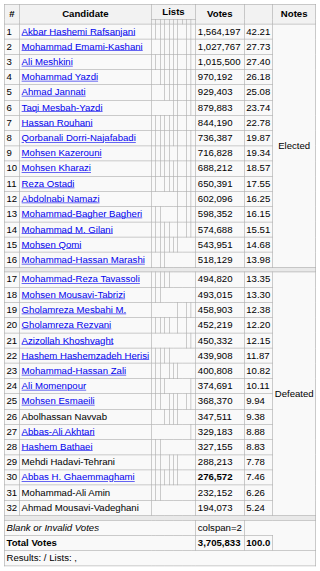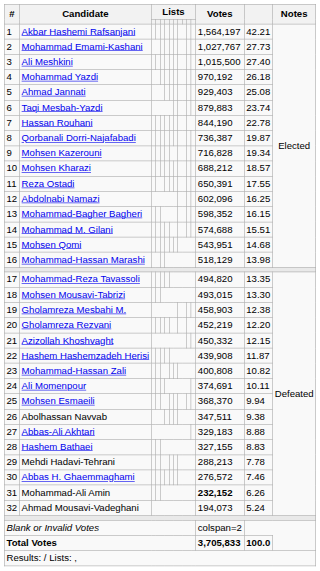Abbas H. Ghaemmaghami | Votes: bold -> normal
Mohammad-Ali Amin | Votes: normal -> bold
